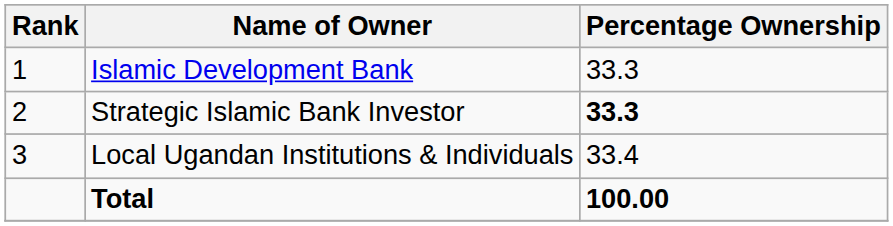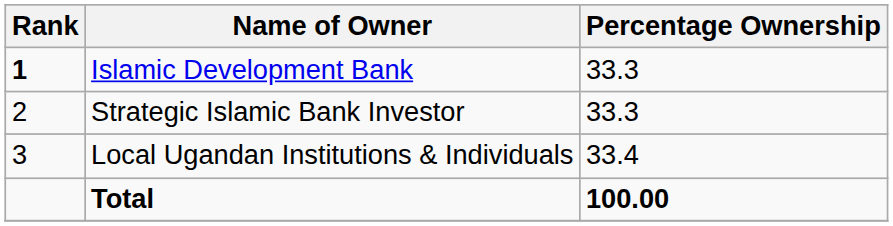Islamic Development Bank | Rank: normal -> bold
Strategic Islamic Bank Investor | Percentage Ownership: bold -> normal
